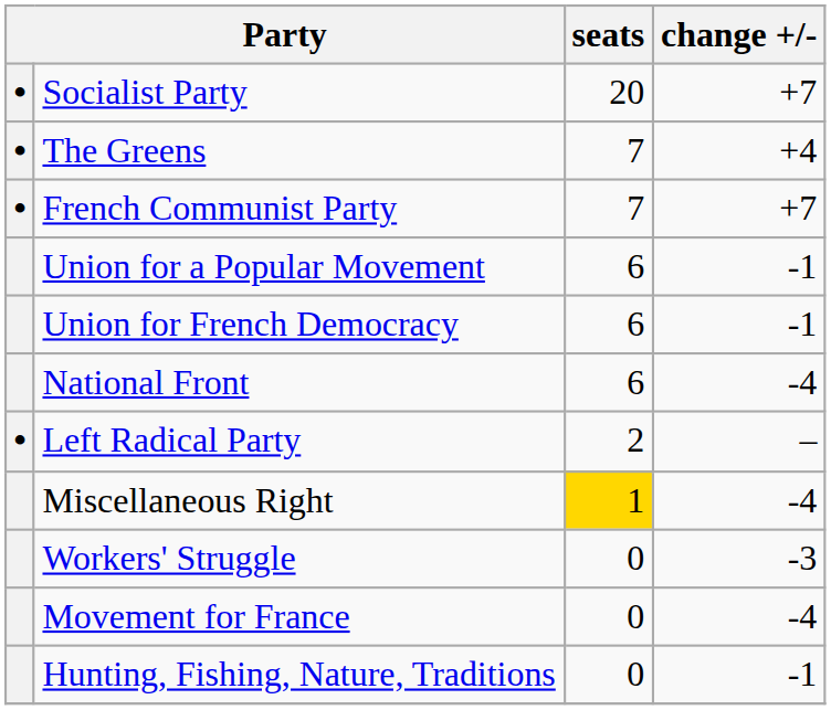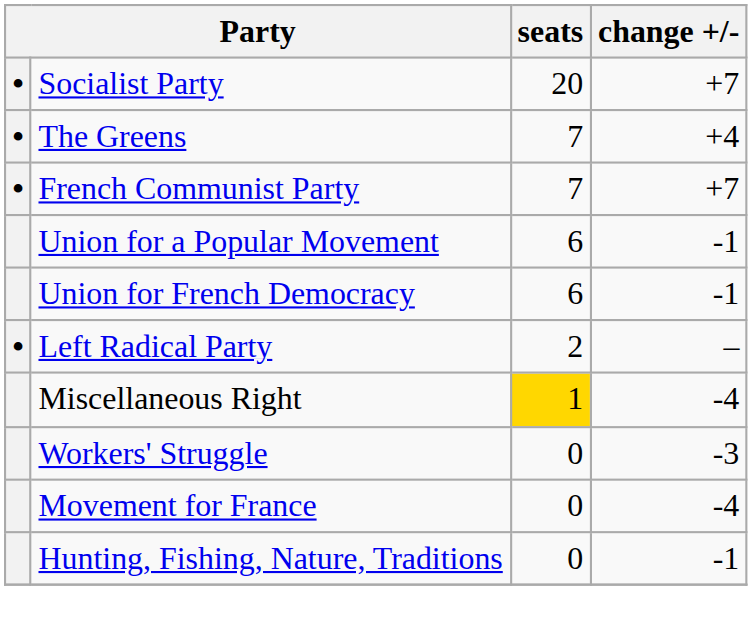- row: National Front | 6 | -4
